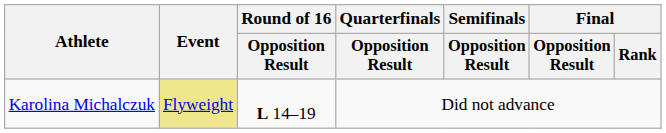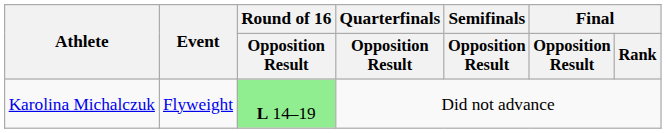Karolina Michalczuk | Event: khaki background -> no background
Karolina Michalczuk | Round of 16 / Opposition Result: no background -> lightgreen background
